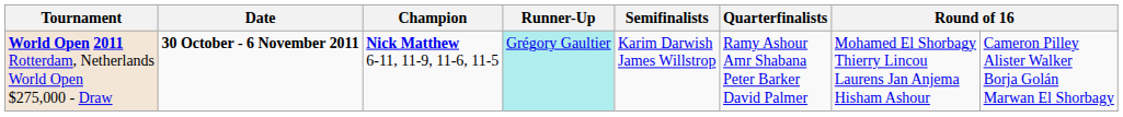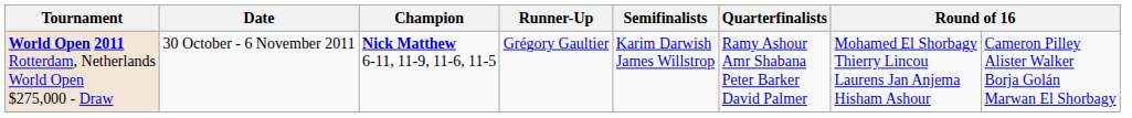row 2 | Date: bold -> normal
row 2 | Runner-Up: paleturquoise background -> no background
